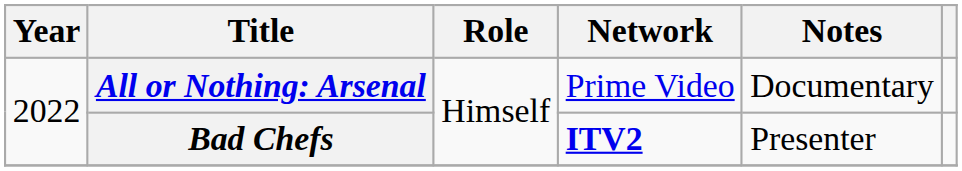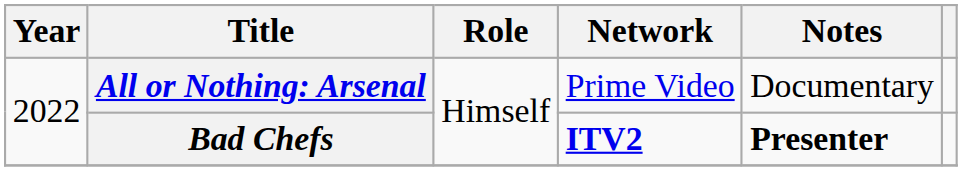Bad Chefs | Notes: normal -> bold
